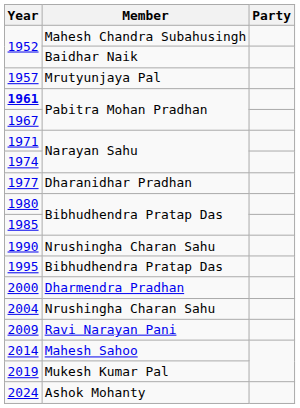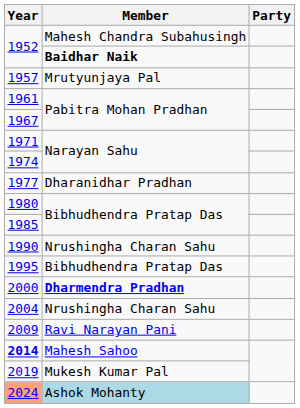1952 / Baidhar Naik | Member: normal -> bold
1961 | Year: bold -> normal
2000 | Member: normal -> bold
2014 | Year: normal -> bold
2024 | Year: no background -> lightsalmon background
2024 | Member: no background -> lightblue background
